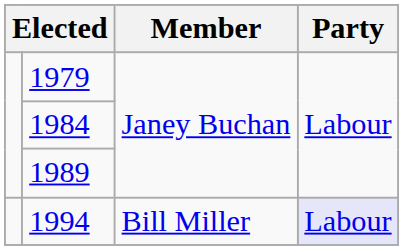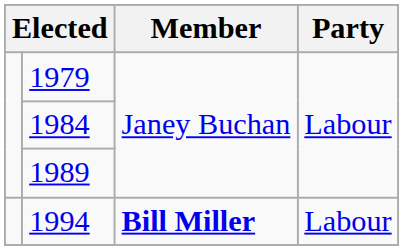1994 | Member: normal -> bold
1994 | Party: lavender background -> no background
